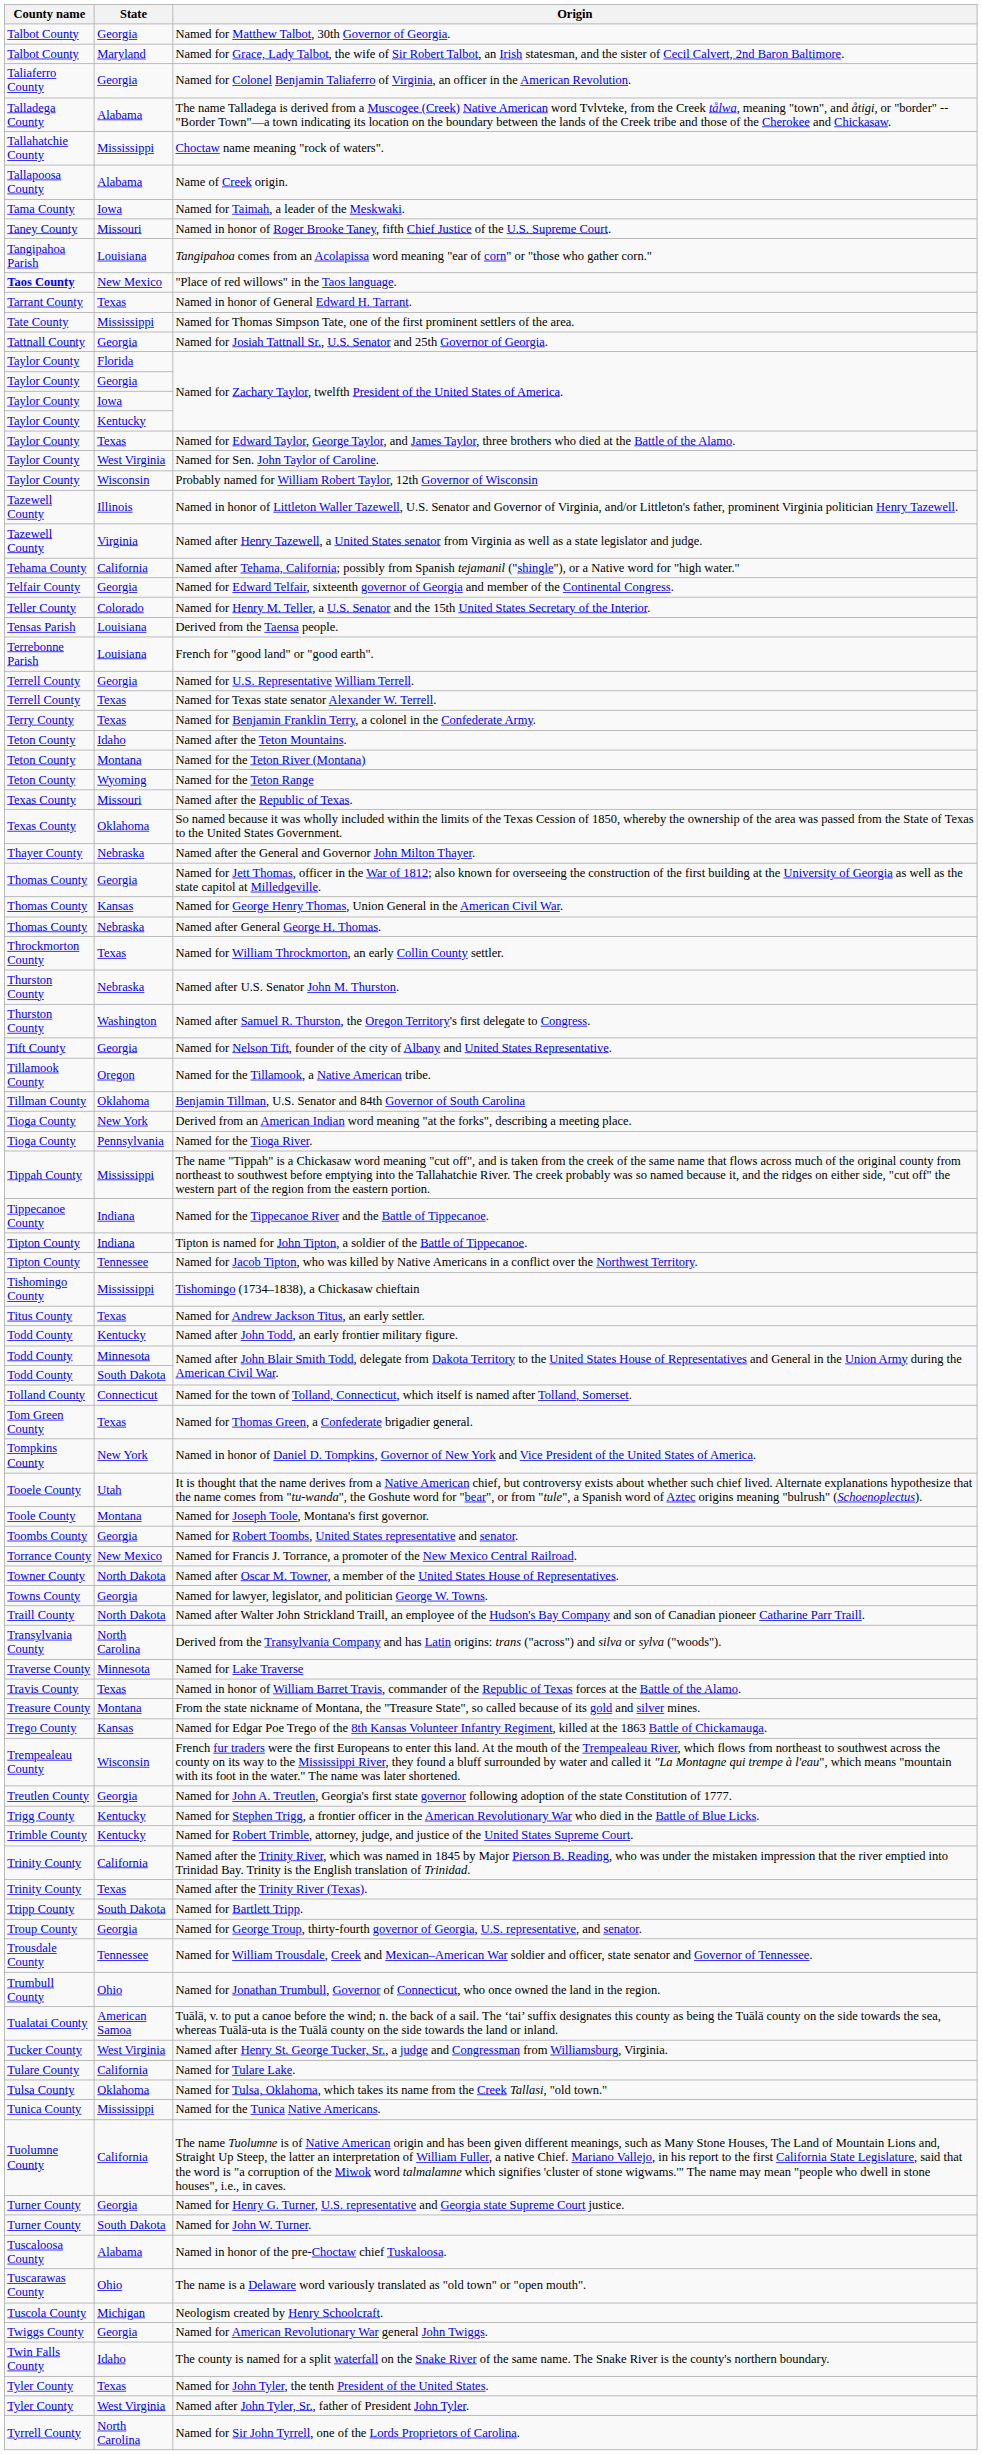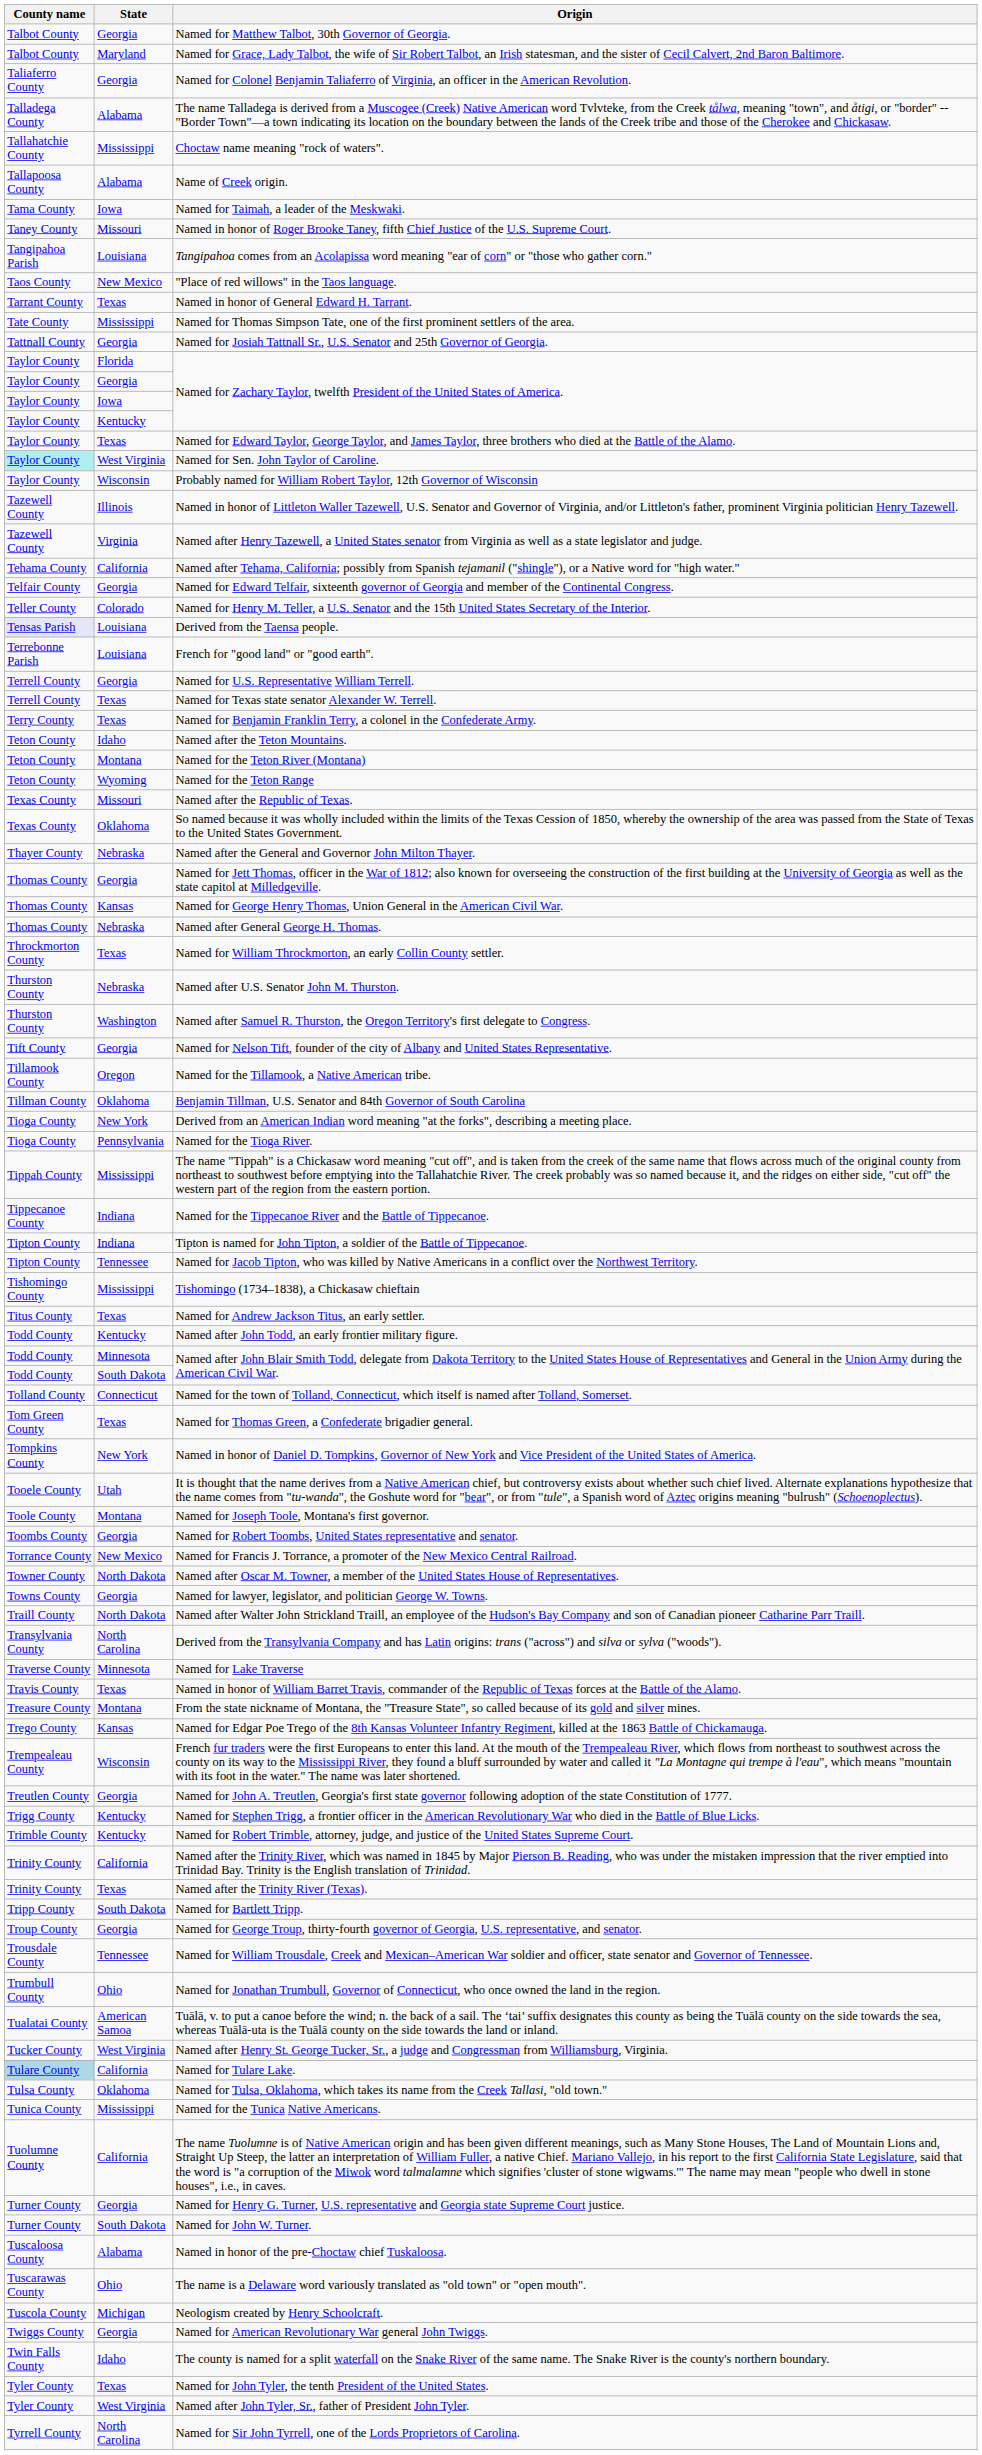"Place of red willows" in the Taos language. | County name: bold -> normal
Named for Sen. John Taylor of Caroline. | County name: no background -> paleturquoise background
Derived from the Taensa people. | County name: no background -> lavender background
Named for Tulare Lake. | County name: no background -> lightblue background
